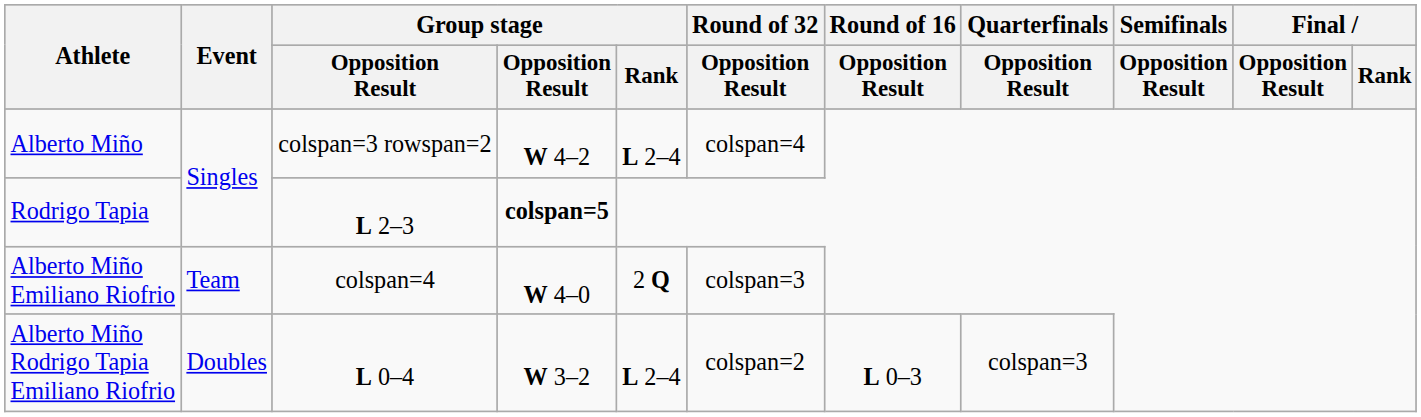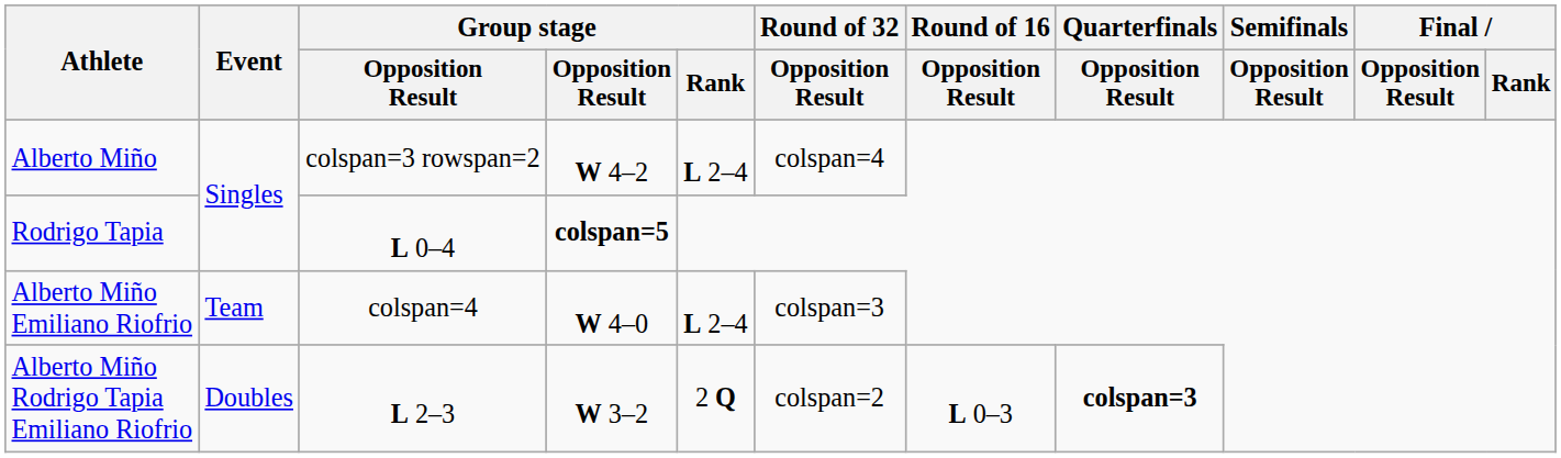Rodrigo Tapia | column 3: L 2–3 -> L 0–4
Alberto Miño Emiliano Riofrio | Group stage / Rank: 2 Q -> L 2–4
Alberto Miño Rodrigo Tapia Emiliano Riofrio | column 3: L 0–4 -> L 2–3
Alberto Miño Rodrigo Tapia Emiliano Riofrio | Group stage / Rank: L 2–4 -> 2 Q
Alberto Miño Rodrigo Tapia Emiliano Riofrio | Quarterfinals / Opposition Result: normal -> bold
